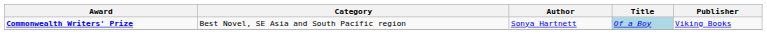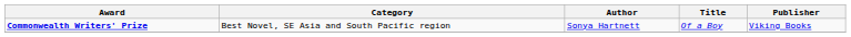Commonwealth Writers' Prize | Title: lightblue background -> no background
